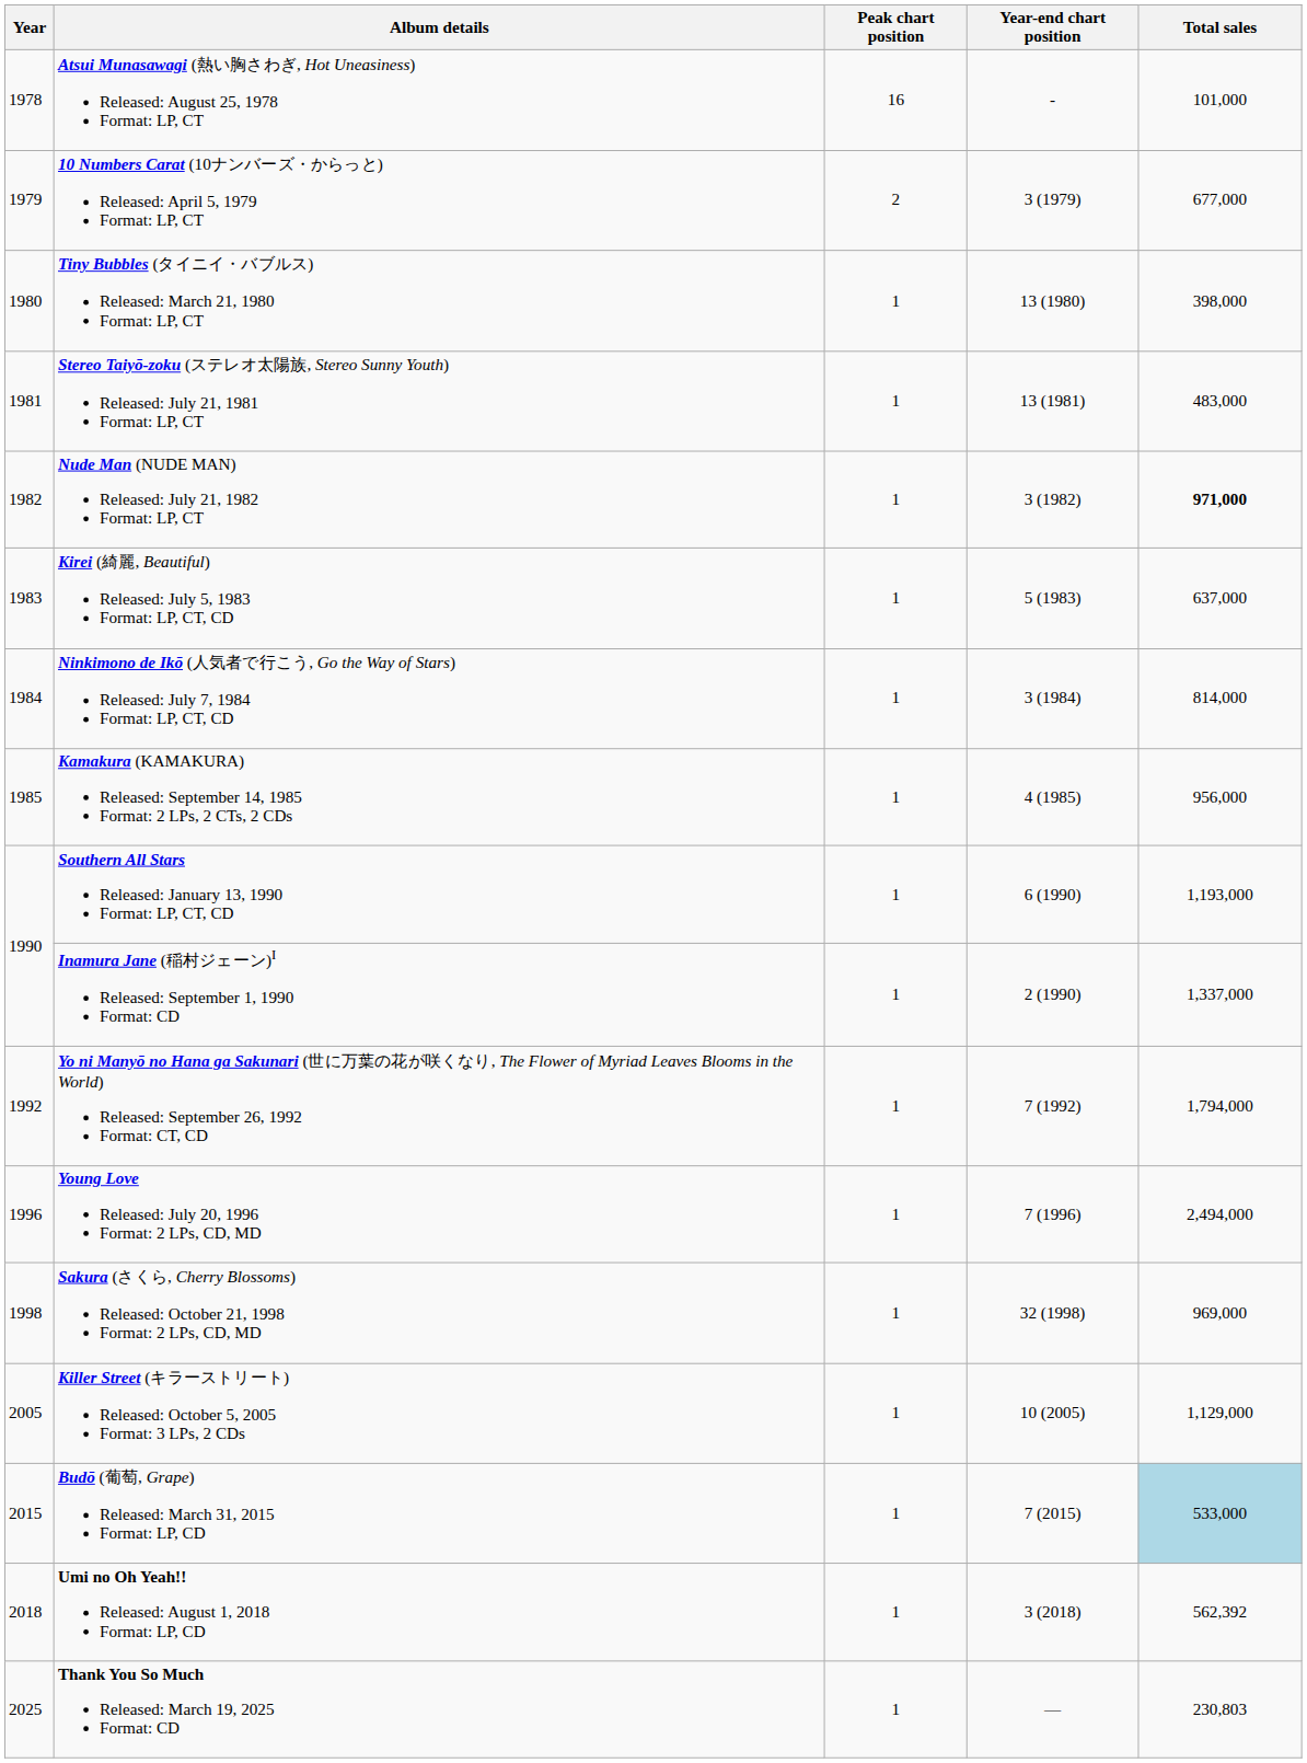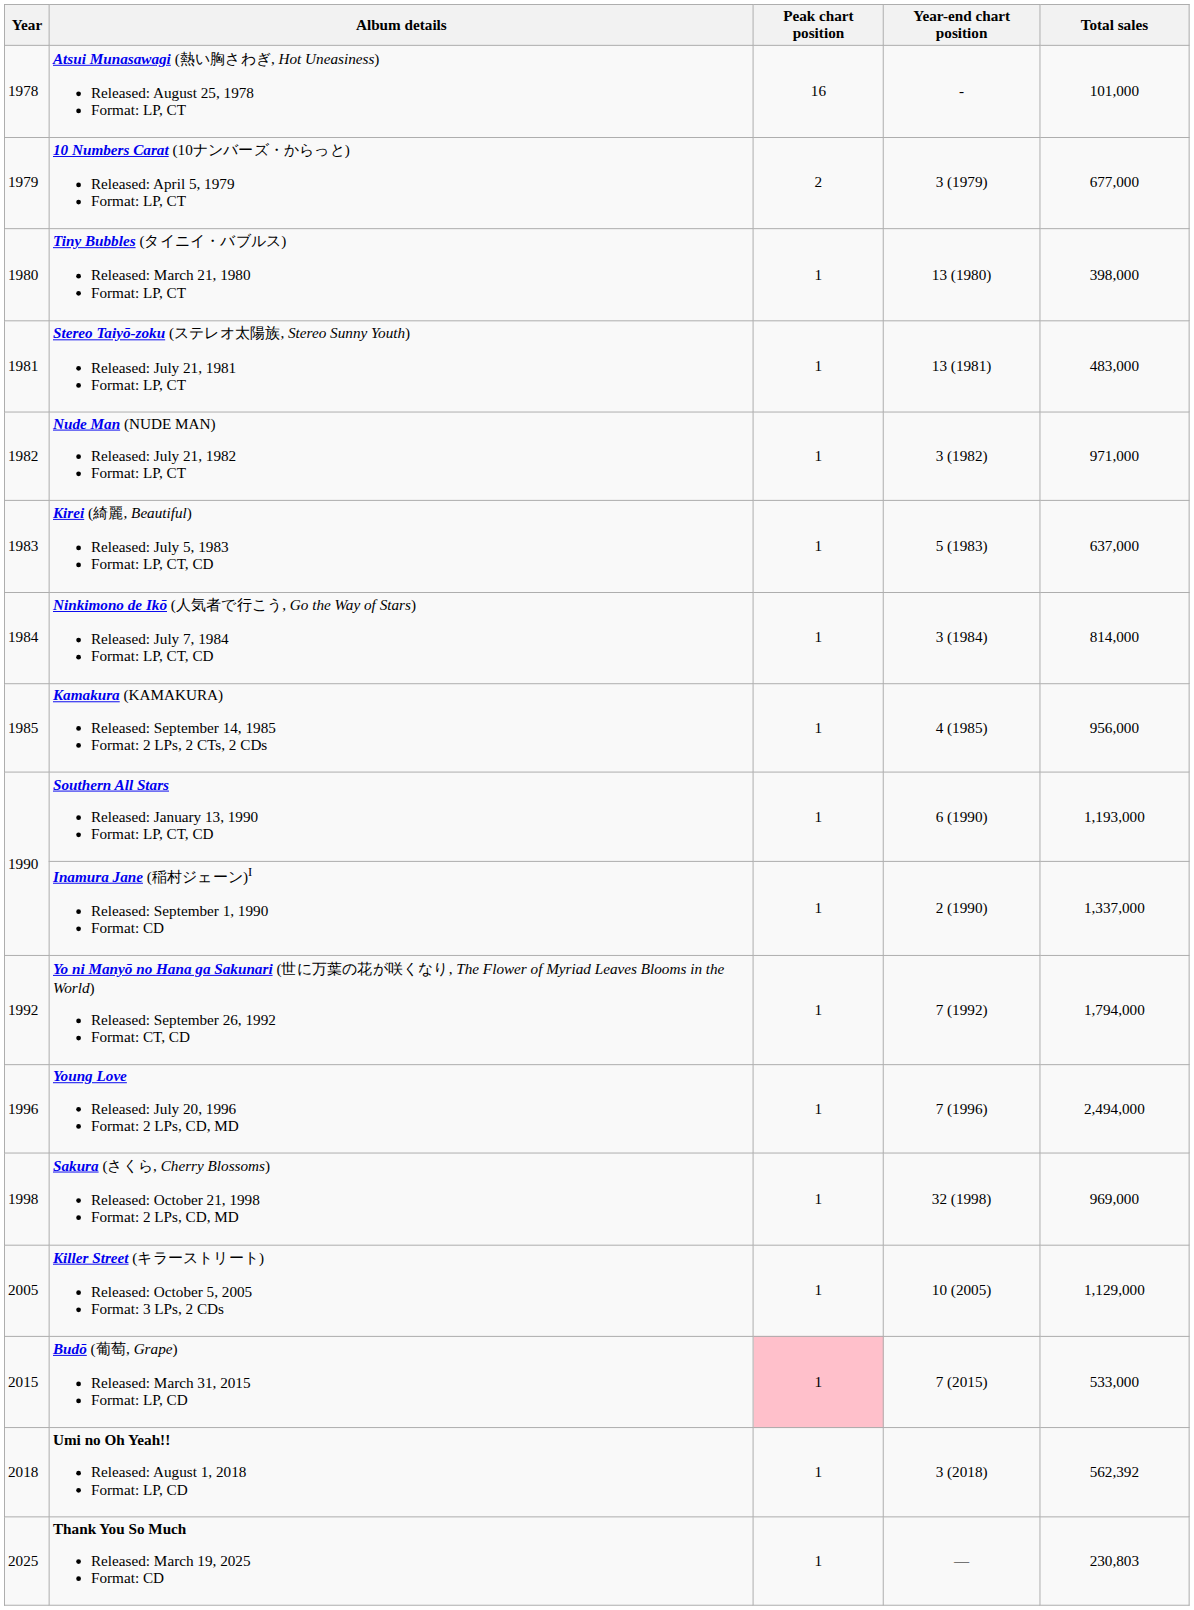Nude Man (NUDE MAN) Released: July 21, 1982 Format: LP, CT | Total sales: bold -> normal
Budō (葡萄, Grape) Released: March 31, 2015 Format: LP, CD | Peak chart position: no background -> pink background
Budō (葡萄, Grape) Released: March 31, 2015 Format: LP, CD | Total sales: lightblue background -> no background
